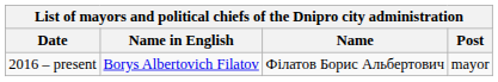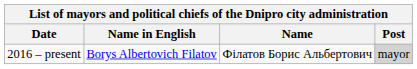2016 – present | Post: no background -> lightgrey background
